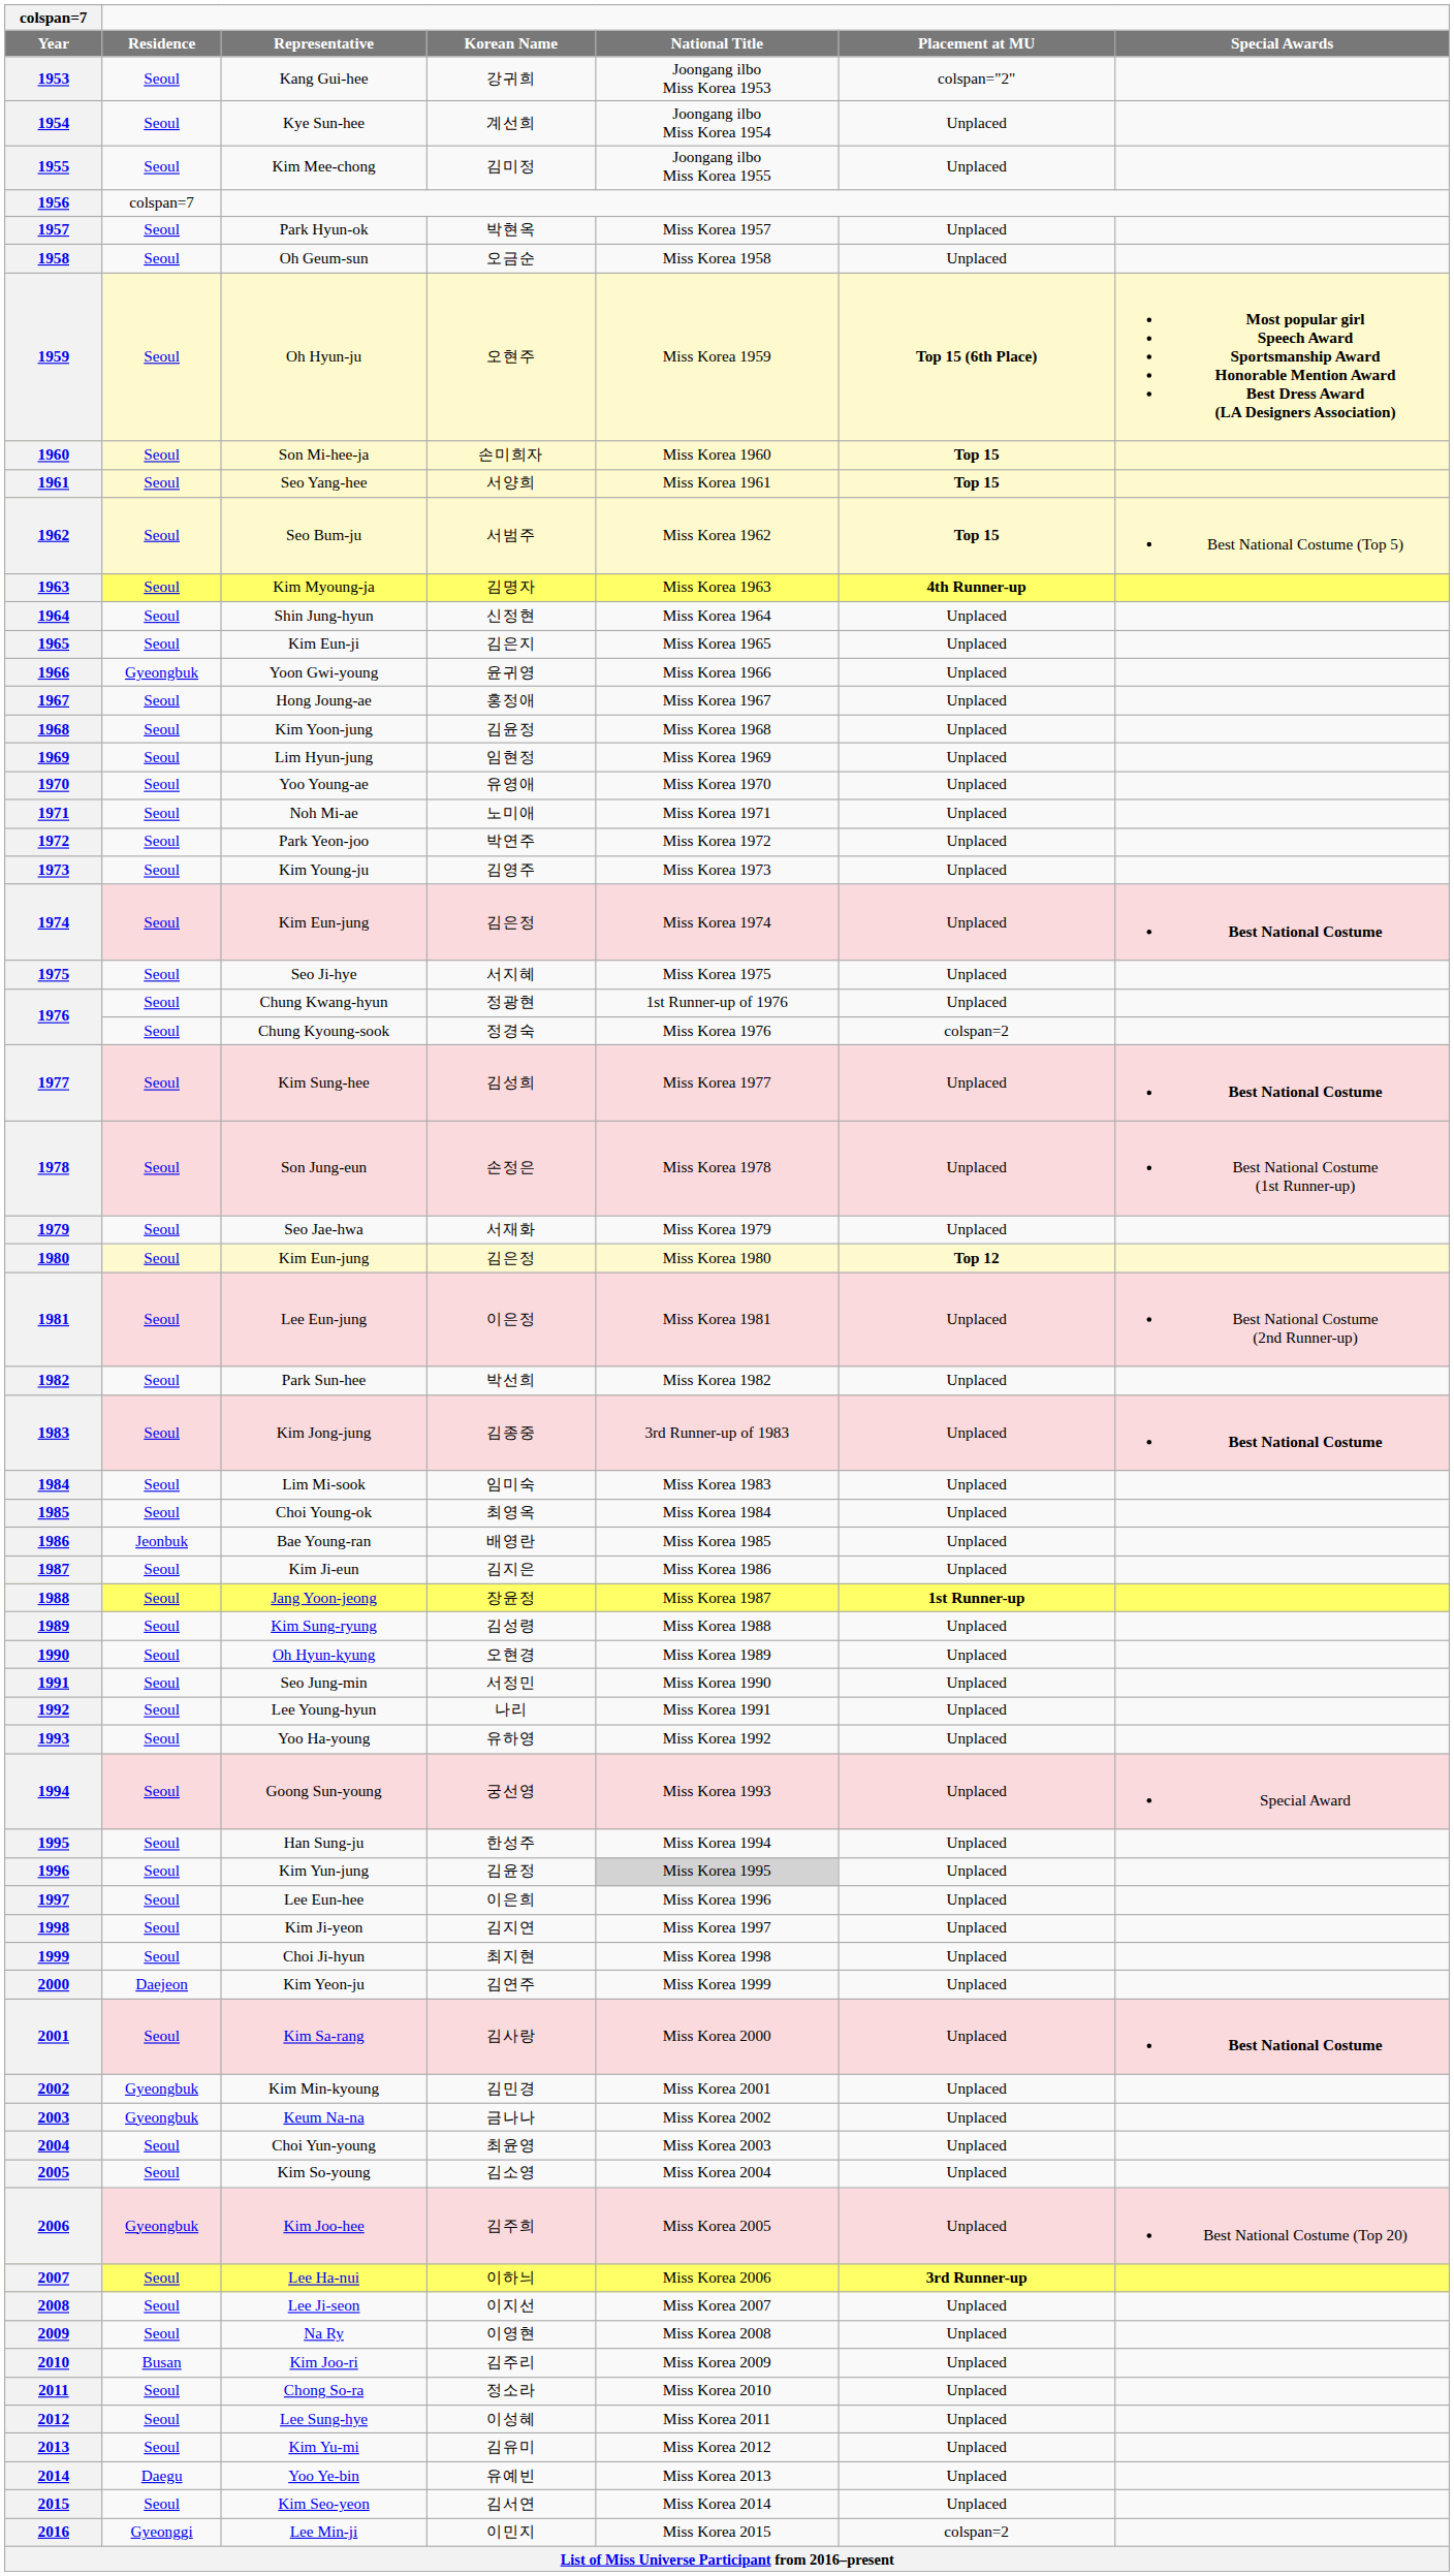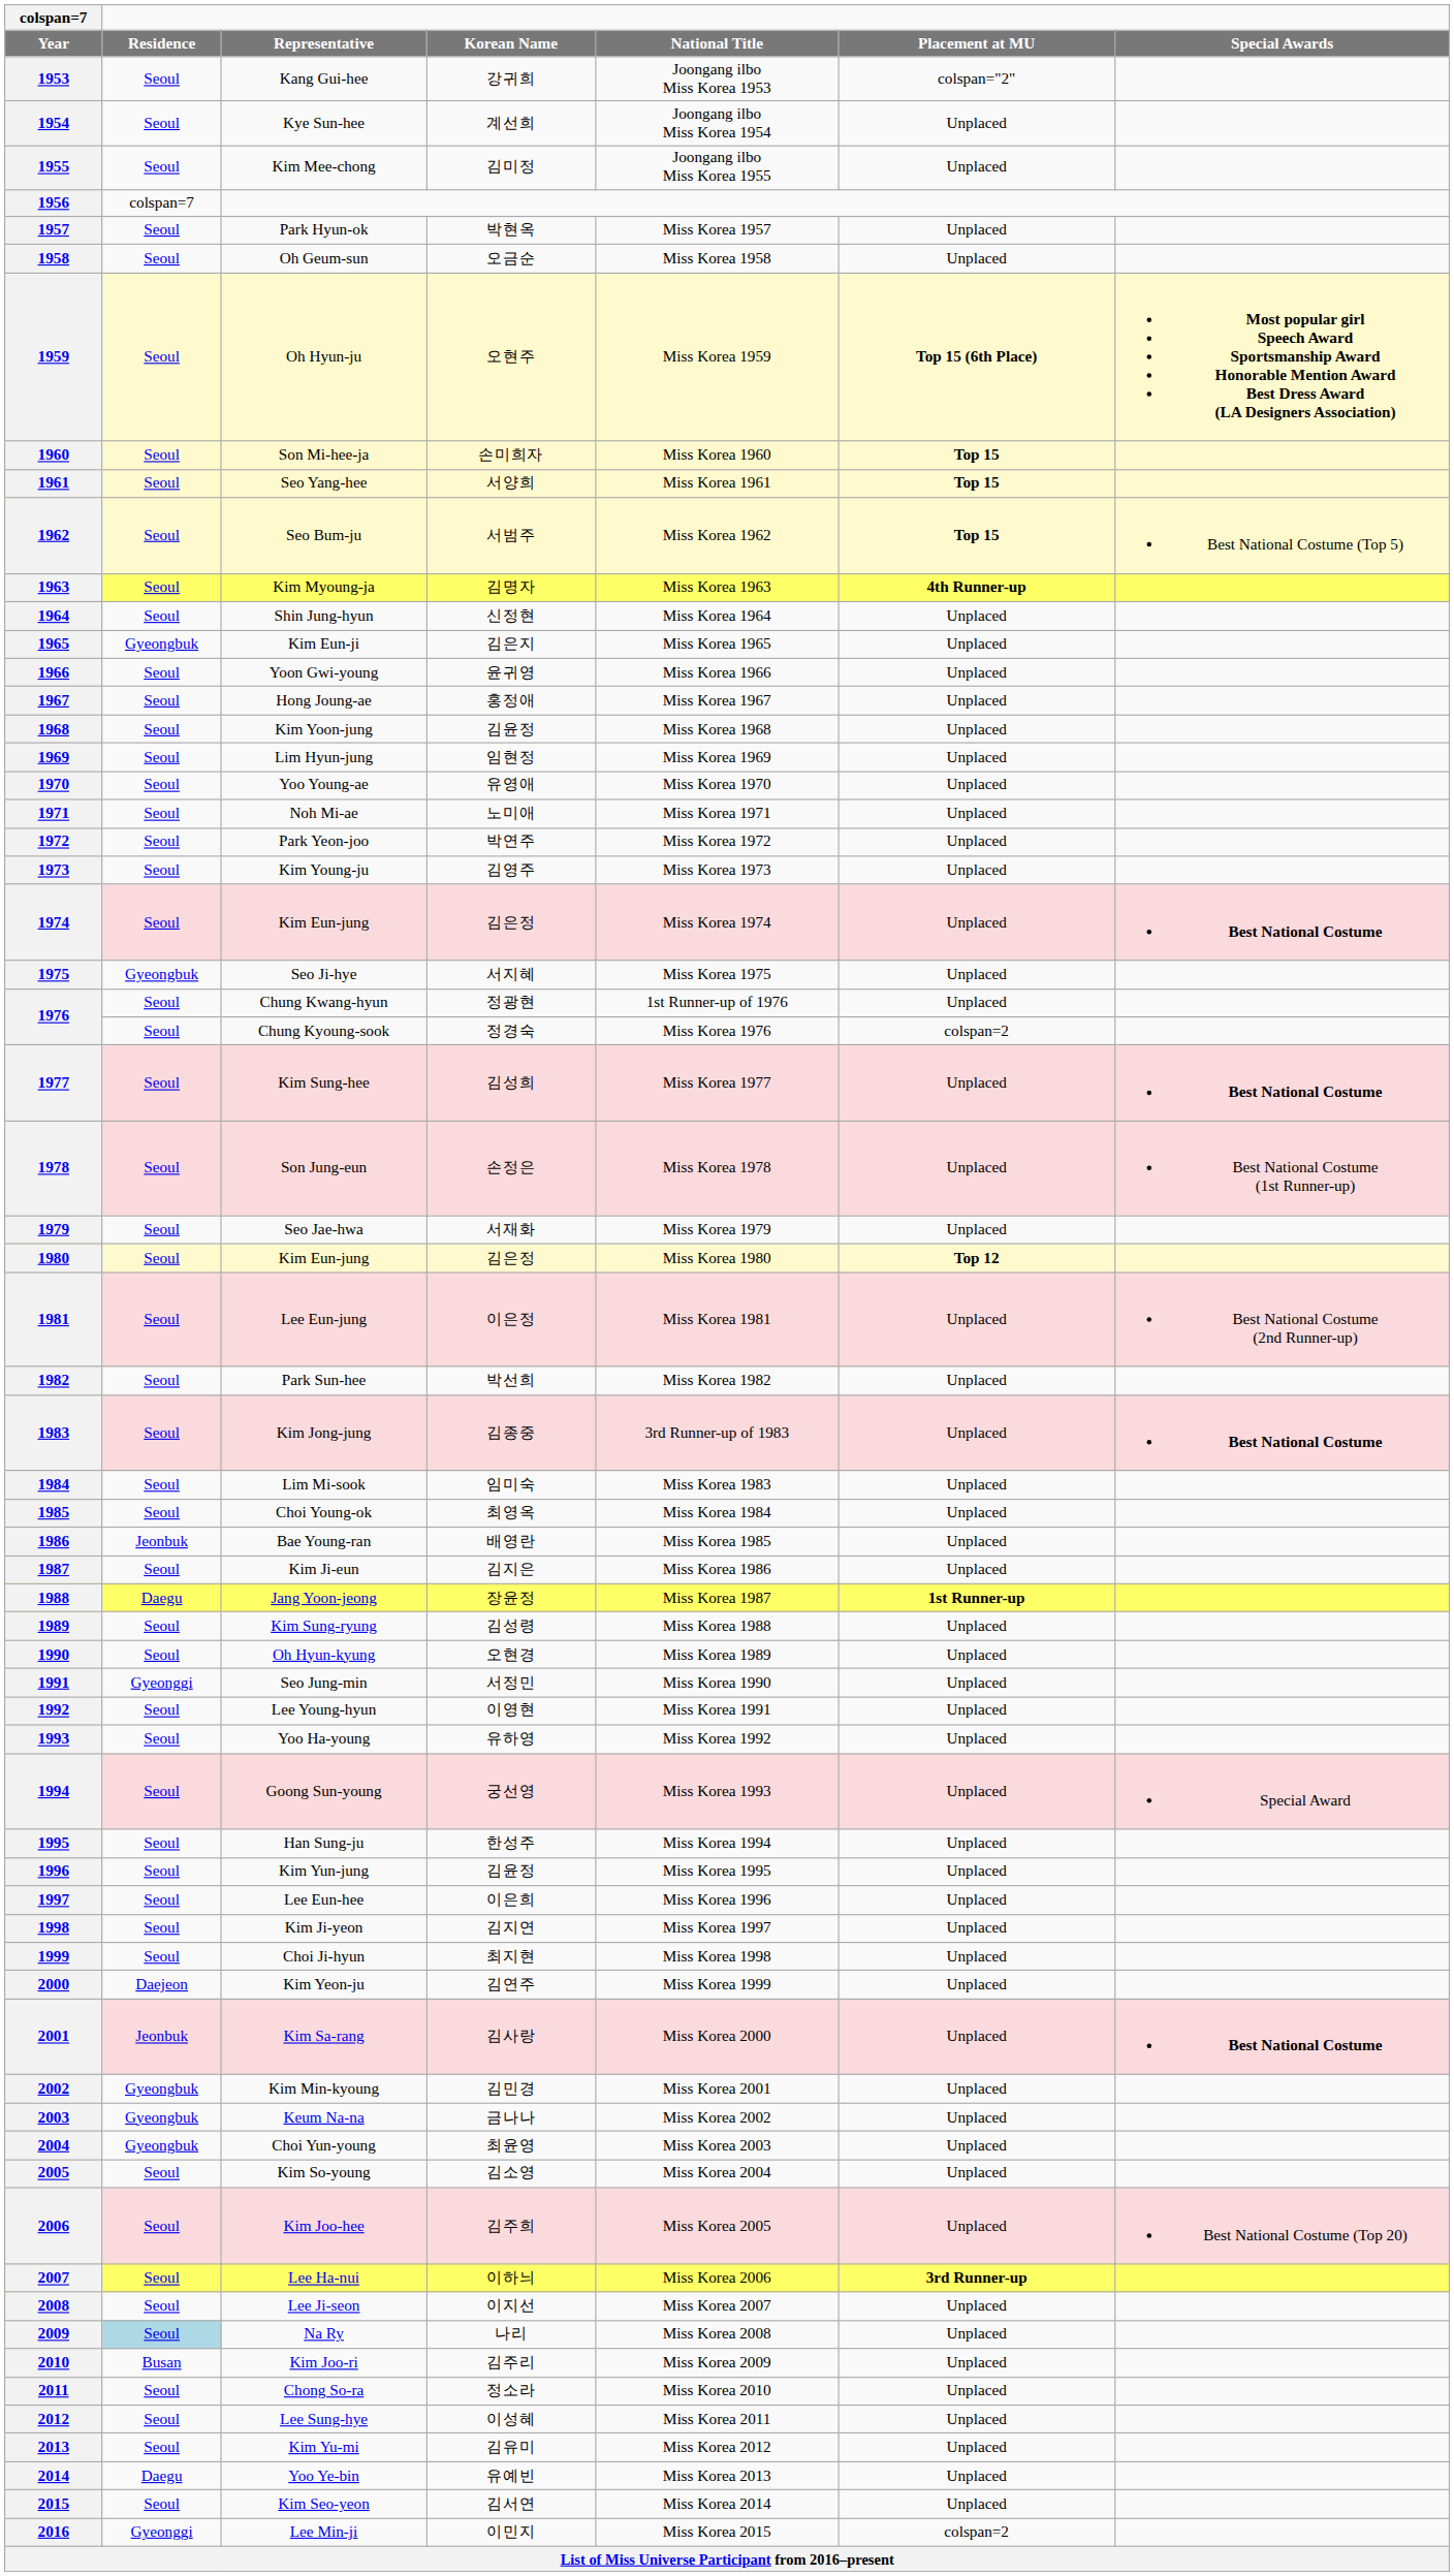1965 | Residence: Seoul -> Gyeongbuk
1966 | Residence: Gyeongbuk -> Seoul
1975 | Residence: Seoul -> Gyeongbuk
1988 | Residence: Seoul -> Daegu
1991 | Residence: Seoul -> Gyeonggi
1992 | Korean Name: 나리 -> 이영현
1996 | National Title: lightgrey background -> no background
2001 | Residence: Seoul -> Jeonbuk
2004 | Residence: Seoul -> Gyeongbuk
2006 | Residence: Gyeongbuk -> Seoul
2009 | Residence: no background -> lightblue background
2009 | Korean Name: 이영현 -> 나리
